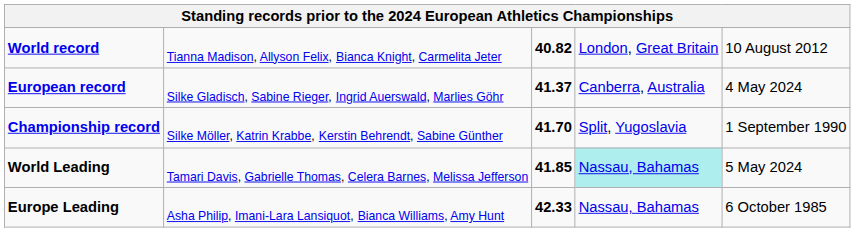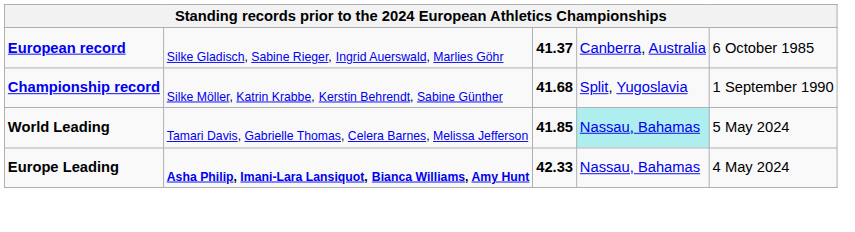- row: World record | Tianna Madison, Allyson Felix, Bianca Knight, Carmelita Jeter | 40.82 | London, Great Britain | 10 August 2012
European record | column 5: 4 May 2024 -> 6 October 1985
Championship record | column 3: 41.70 -> 41.68
Europe Leading | column 2: normal -> bold
Europe Leading | column 5: 6 October 1985 -> 4 May 2024
